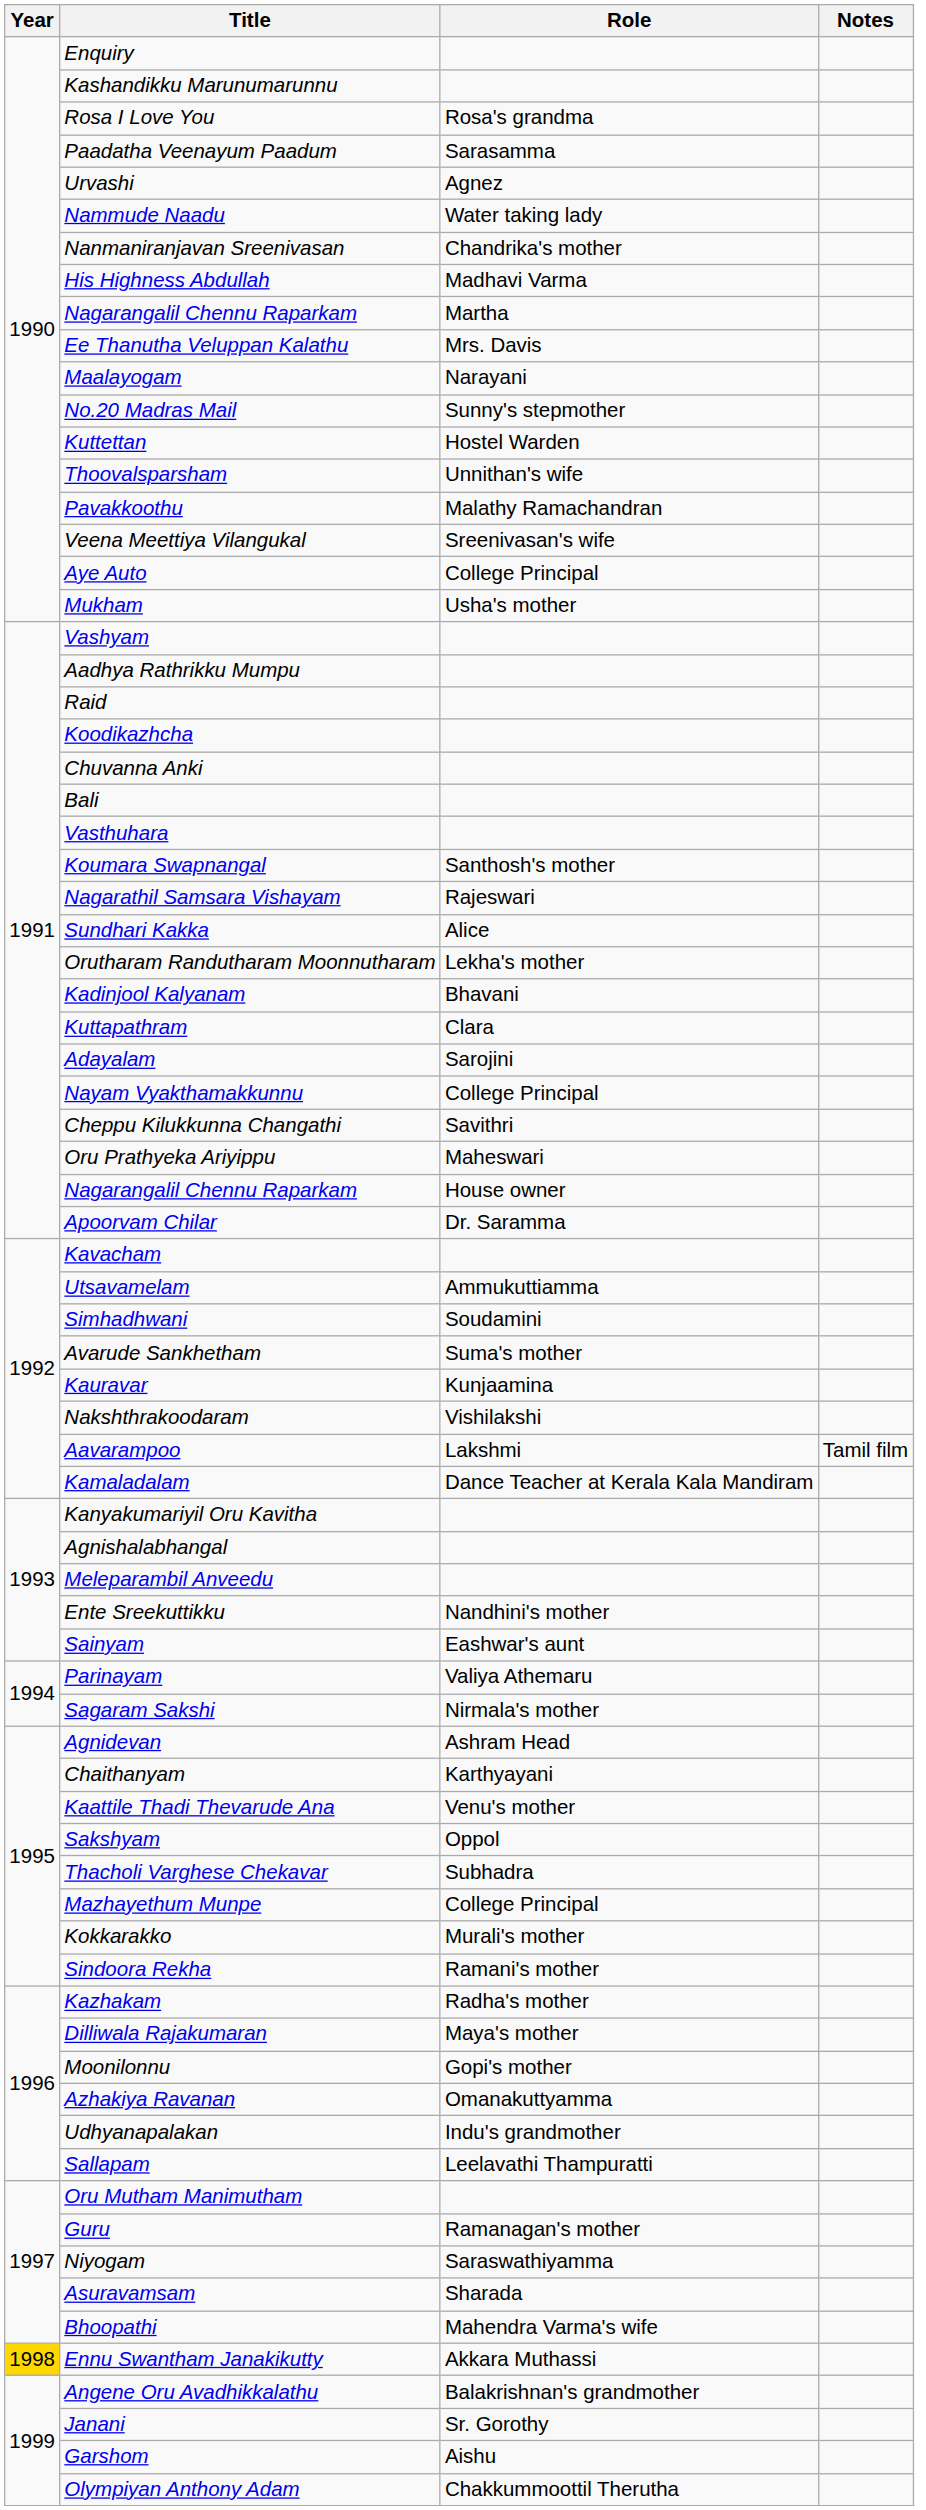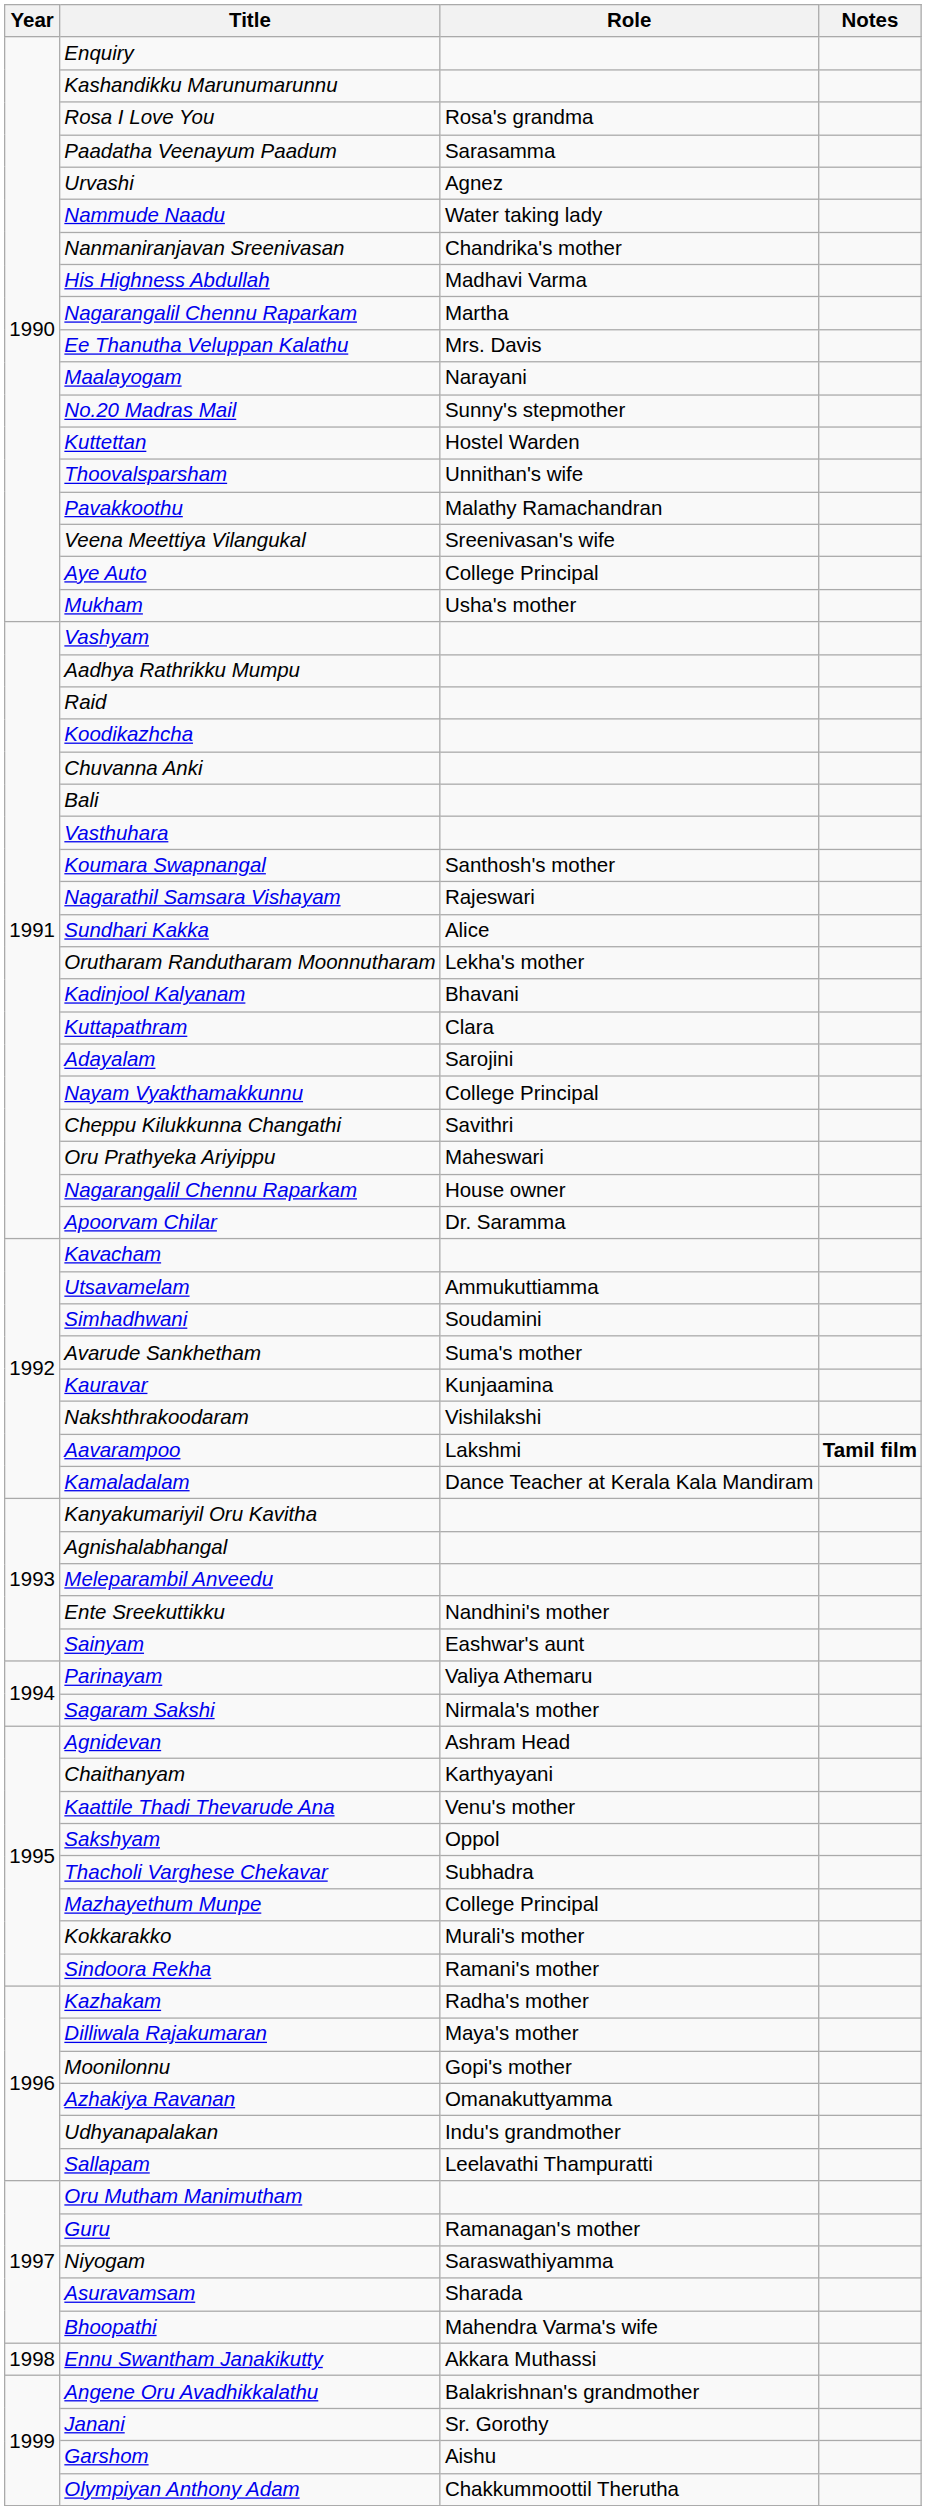Aavarampoo | Notes: normal -> bold
Ennu Swantham Janakikutty | Year: gold background -> no background
